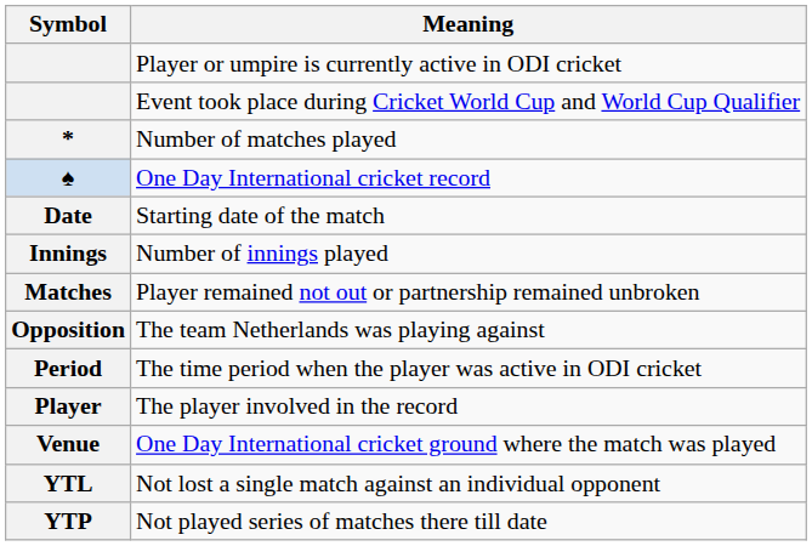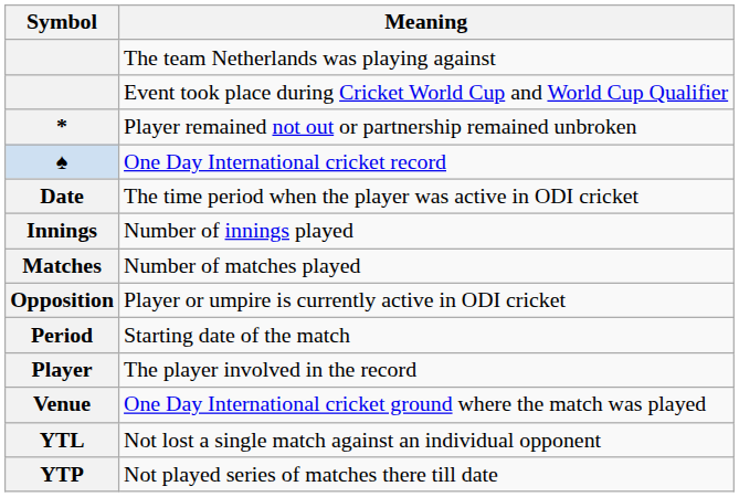row 2 | Meaning: Player or umpire is currently active in ODI cricket -> The team Netherlands was playing against
row 4 | Meaning: Number of matches played -> Player remained not out or partnership remained unbroken
row 6 | Meaning: Starting date of the match -> The time period when the player was active in ODI cricket
row 8 | Meaning: Player remained not out or partnership remained unbroken -> Number of matches played
row 9 | Meaning: The team Netherlands was playing against -> Player or umpire is currently active in ODI cricket
row 10 | Meaning: The time period when the player was active in ODI cricket -> Starting date of the match
